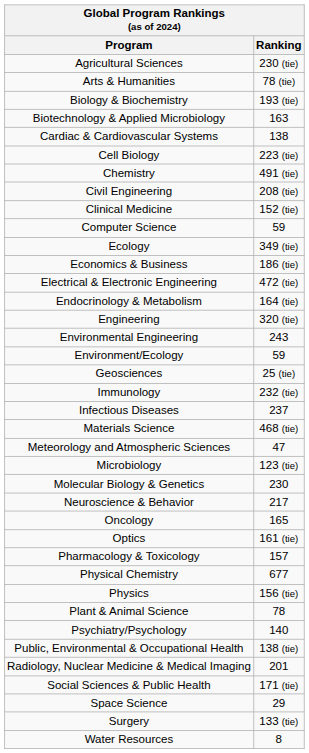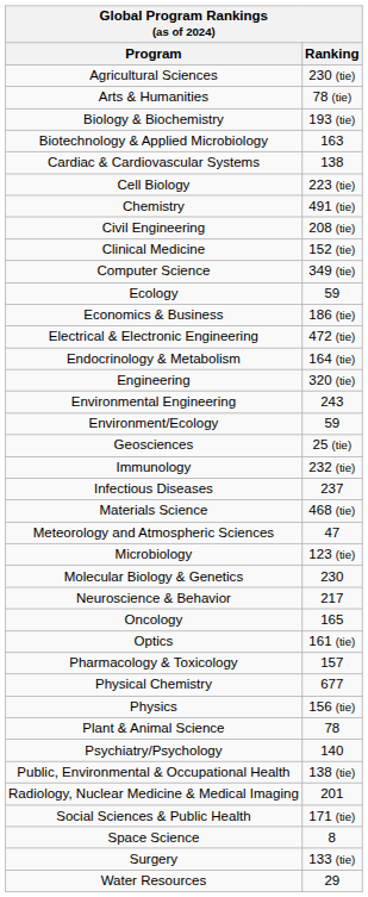Computer Science | Ranking: 59 -> 349 (tie)
Ecology | Ranking: 349 (tie) -> 59
Space Science | Ranking: 29 -> 8
Water Resources | Ranking: 8 -> 29
